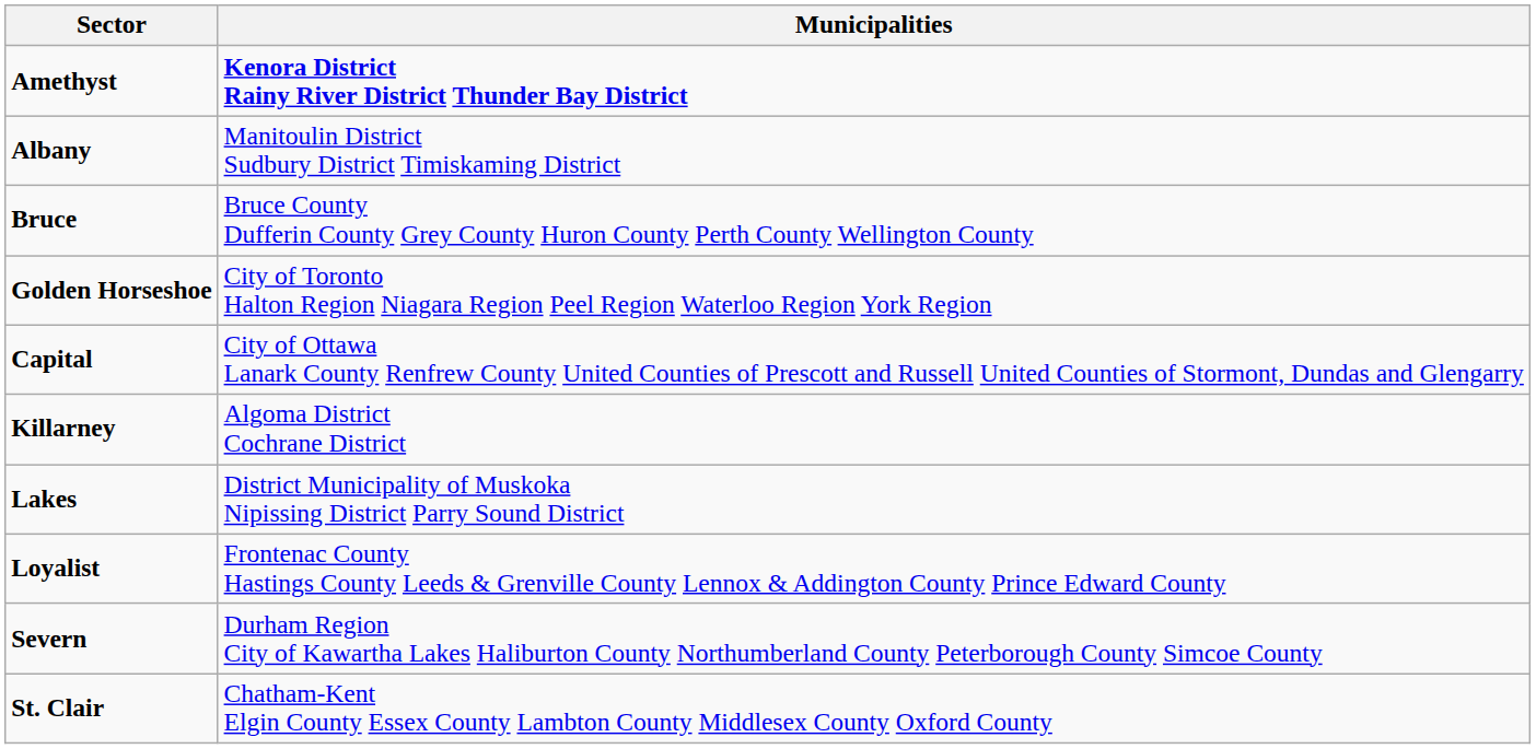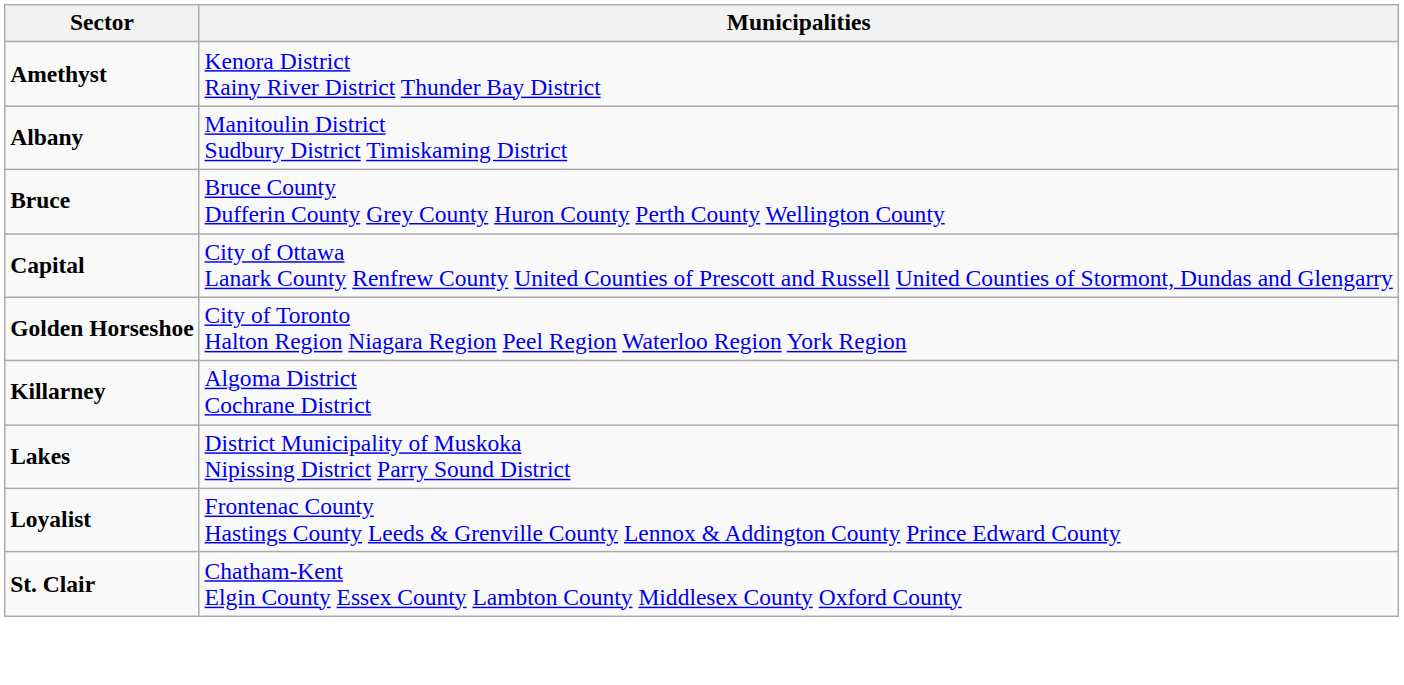Amethyst | Municipalities: bold -> normal
rows swapped: Capital <-> Golden Horseshoe
- row: Severn | Durham Region City of Kawartha Lakes Haliburton County Northumberland County Peterborough County Simcoe County
